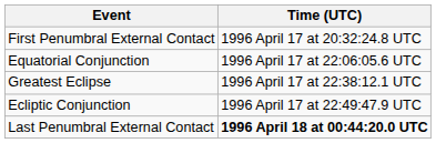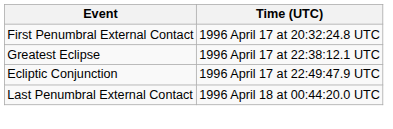- row: Equatorial Conjunction | 1996 April 17 at 22:06:05.6 UTC
Last Penumbral External Contact | Time (UTC): bold -> normal
